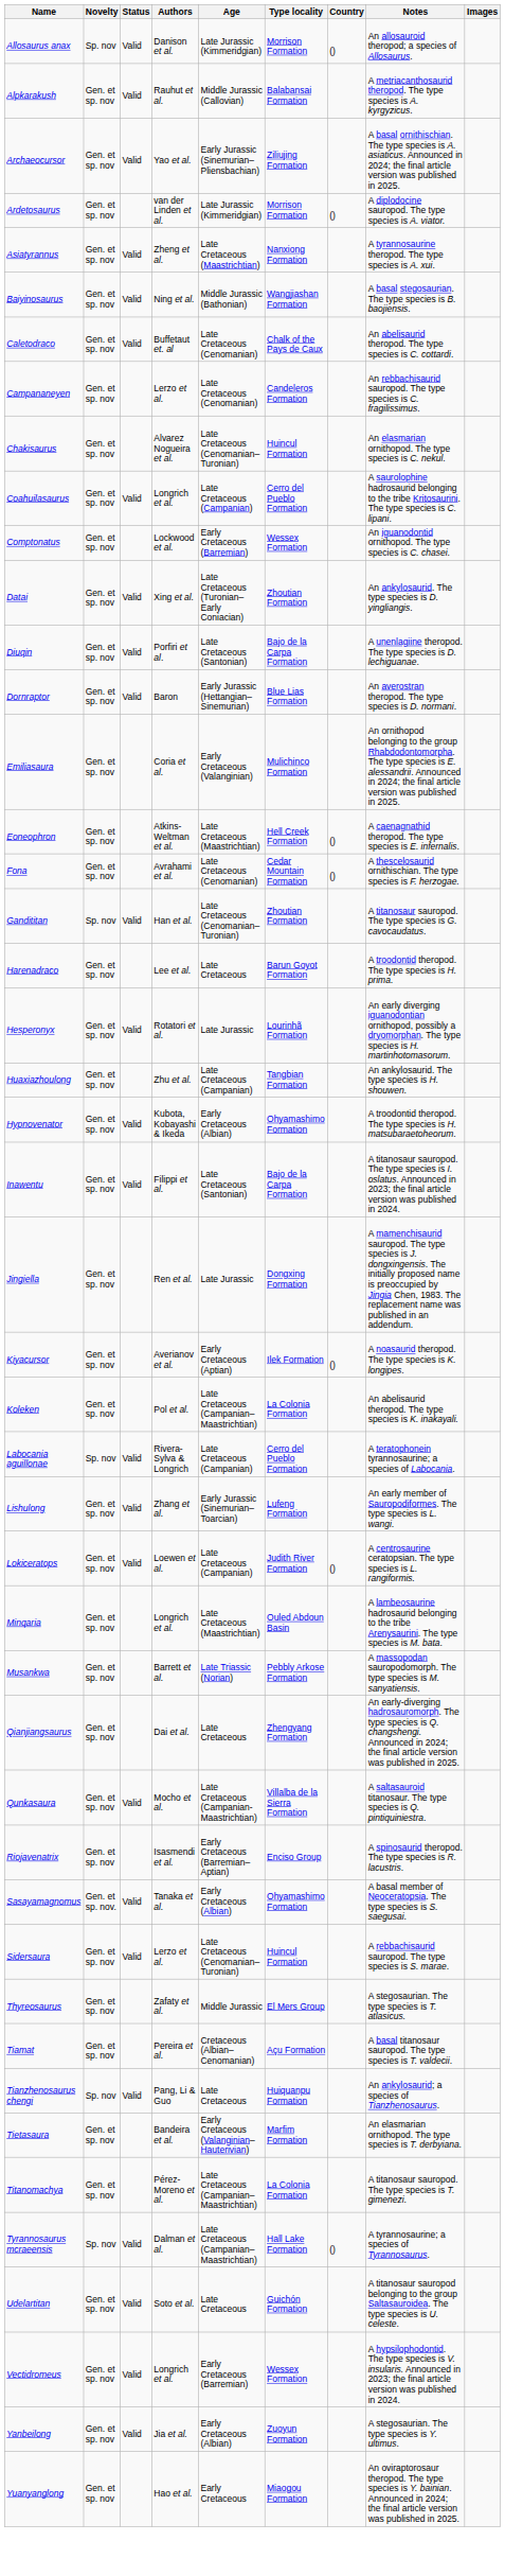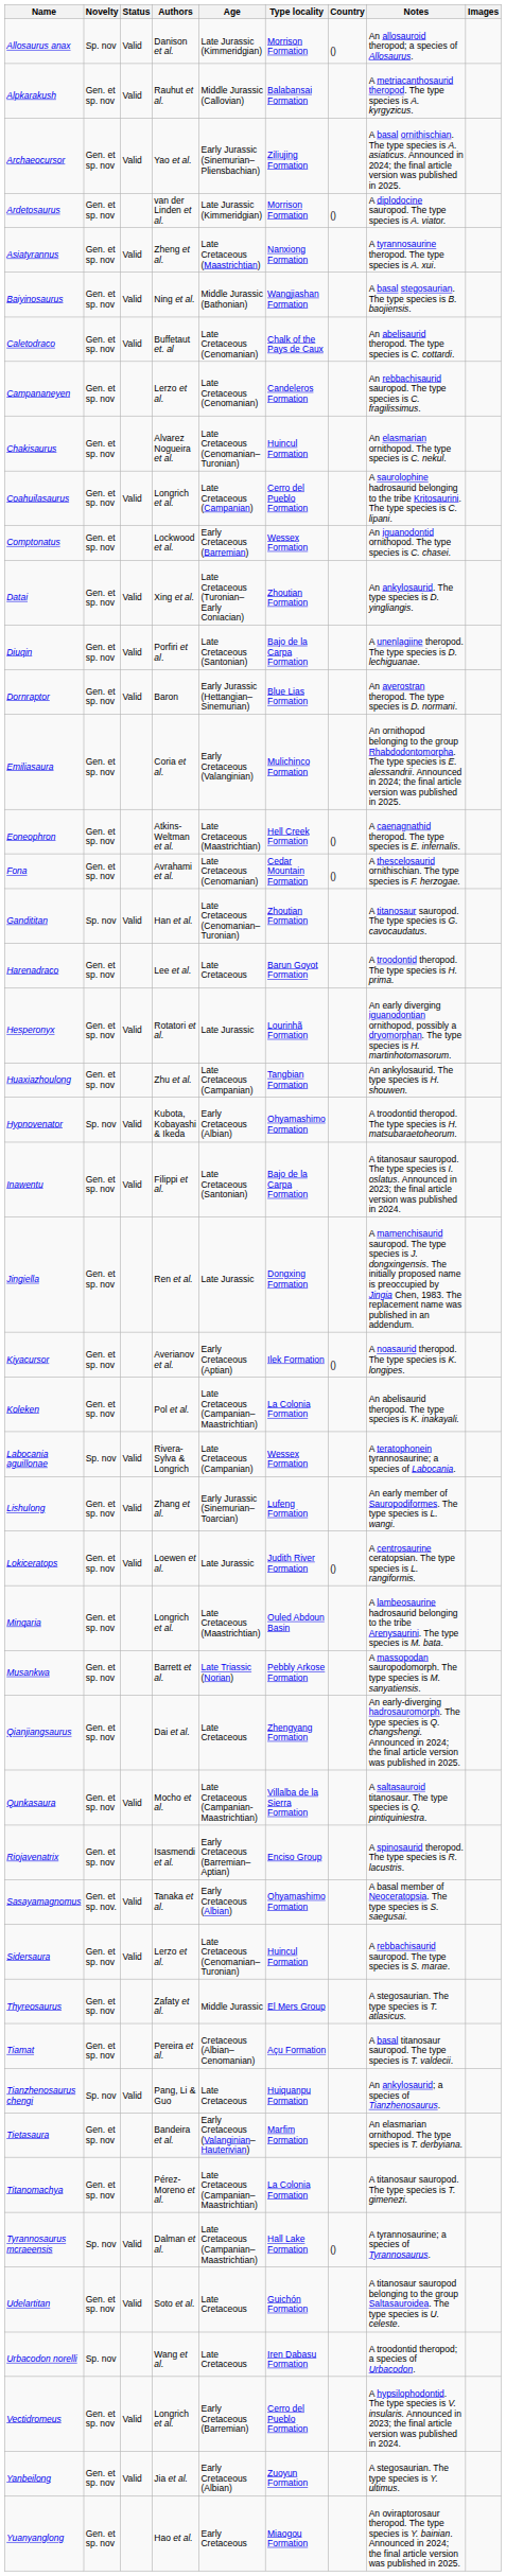Hypnovenator | Novelty: Gen. et sp. nov -> Sp. nov
Labocania aguillonae | Type locality: Cerro del Pueblo Formation -> Wessex Formation
Lokiceratops | Age: Late Cretaceous (Campanian) -> Late Jurassic
+ row: Urbacodon norelli | Sp. nov | Wang et al. | Late Cretaceous | Iren Dabasu Formation | A troodontid theropod; a species of Urbacodon.
Vectidromeus | Type locality: Wessex Formation -> Cerro del Pueblo Formation
